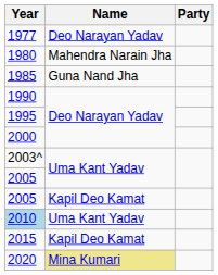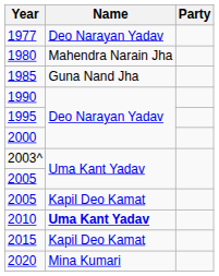2010 | Year: lightblue background -> no background
2010 | Name: normal -> bold
2020 | Name: khaki background -> no background
